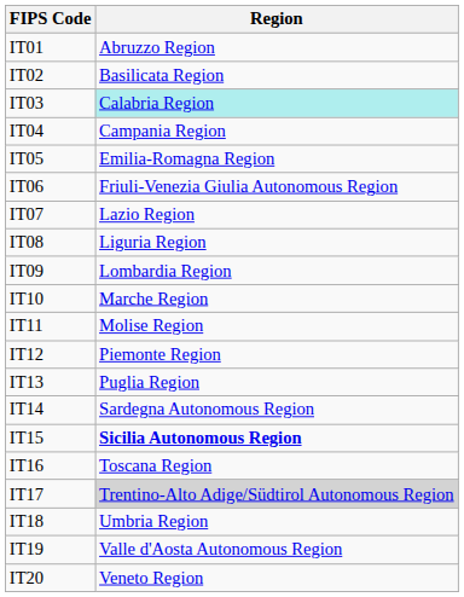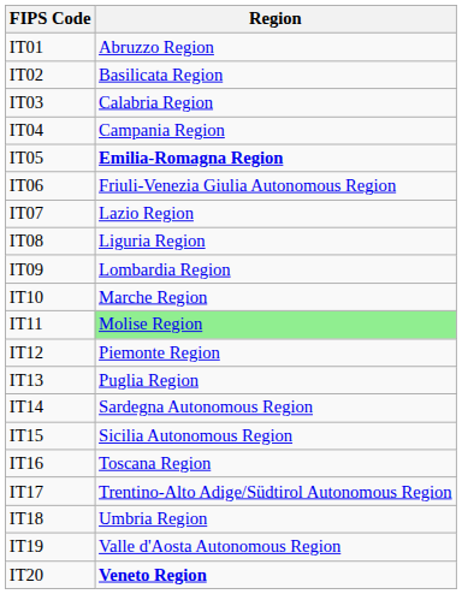IT03 | Region: paleturquoise background -> no background
IT05 | Region: normal -> bold
IT11 | Region: no background -> lightgreen background
IT15 | Region: bold -> normal
IT17 | Region: lightgrey background -> no background
IT20 | Region: normal -> bold
